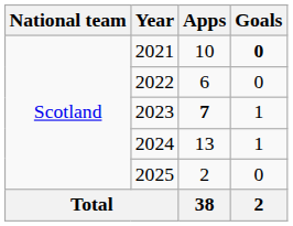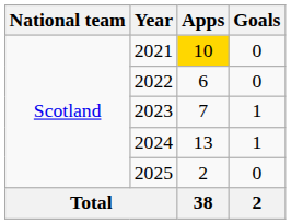2021 | Apps: no background -> gold background
2021 | Goals: bold -> normal
2023 | Apps: bold -> normal
